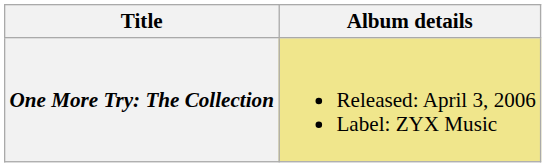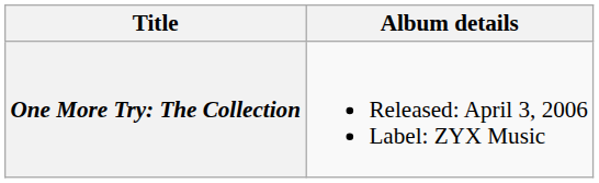One More Try: The Collection | Album details: khaki background -> no background
